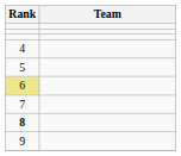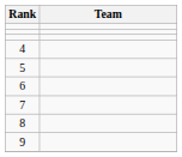row 7 | Rank: khaki background -> no background
row 9 | Rank: bold -> normal
